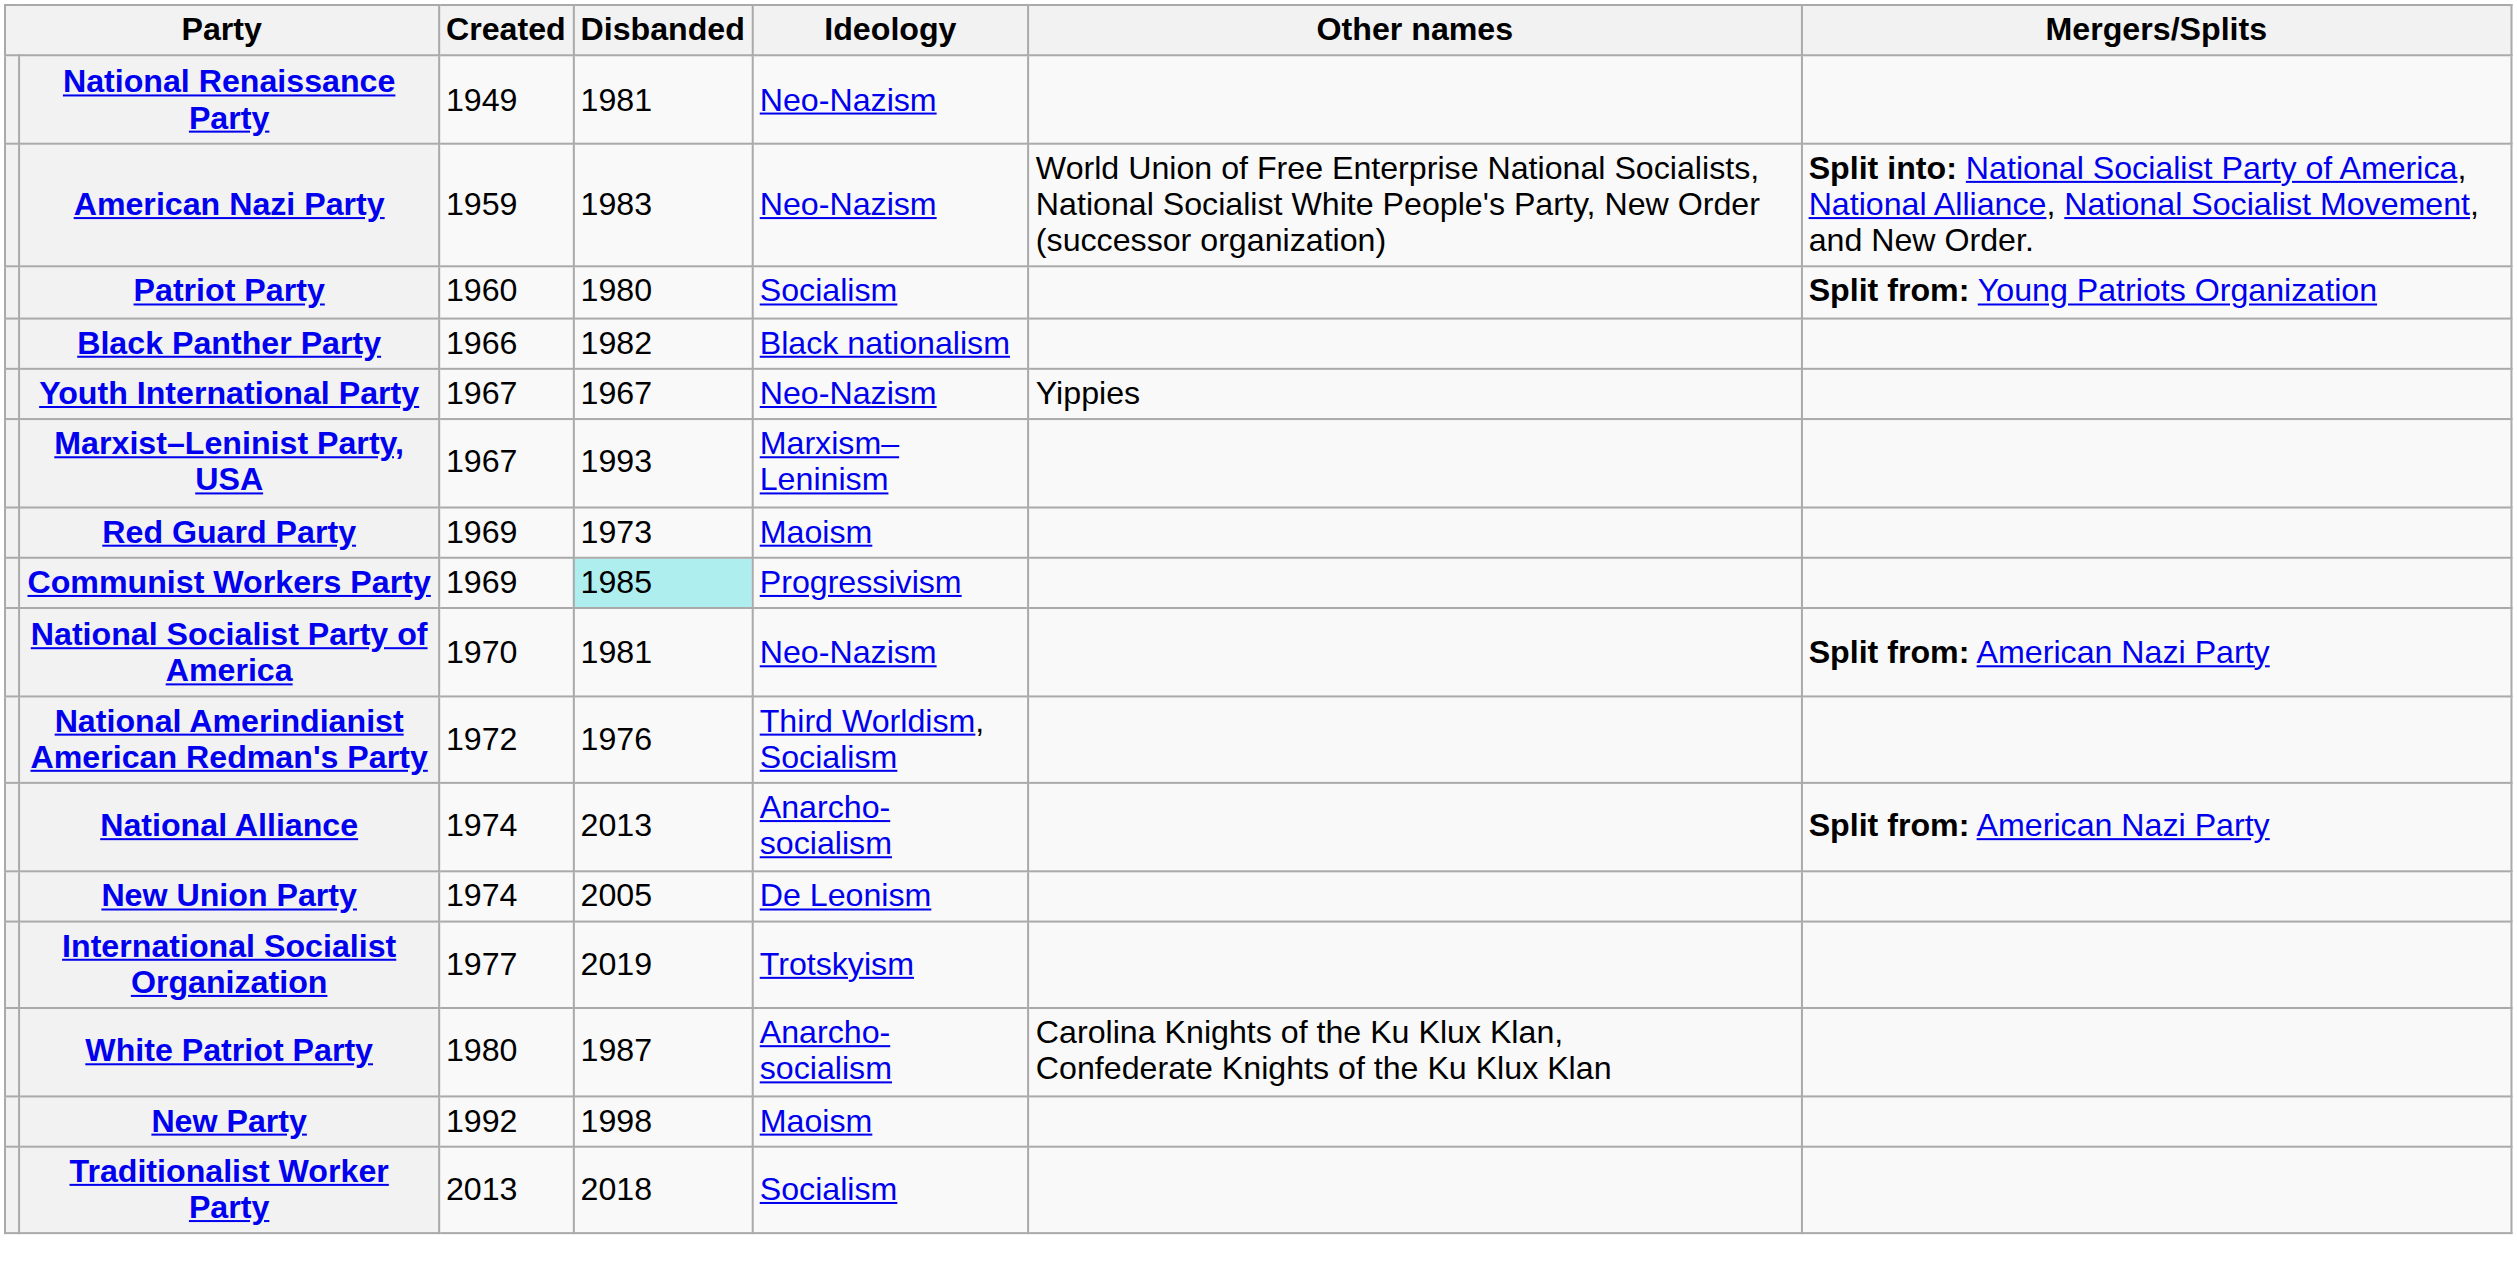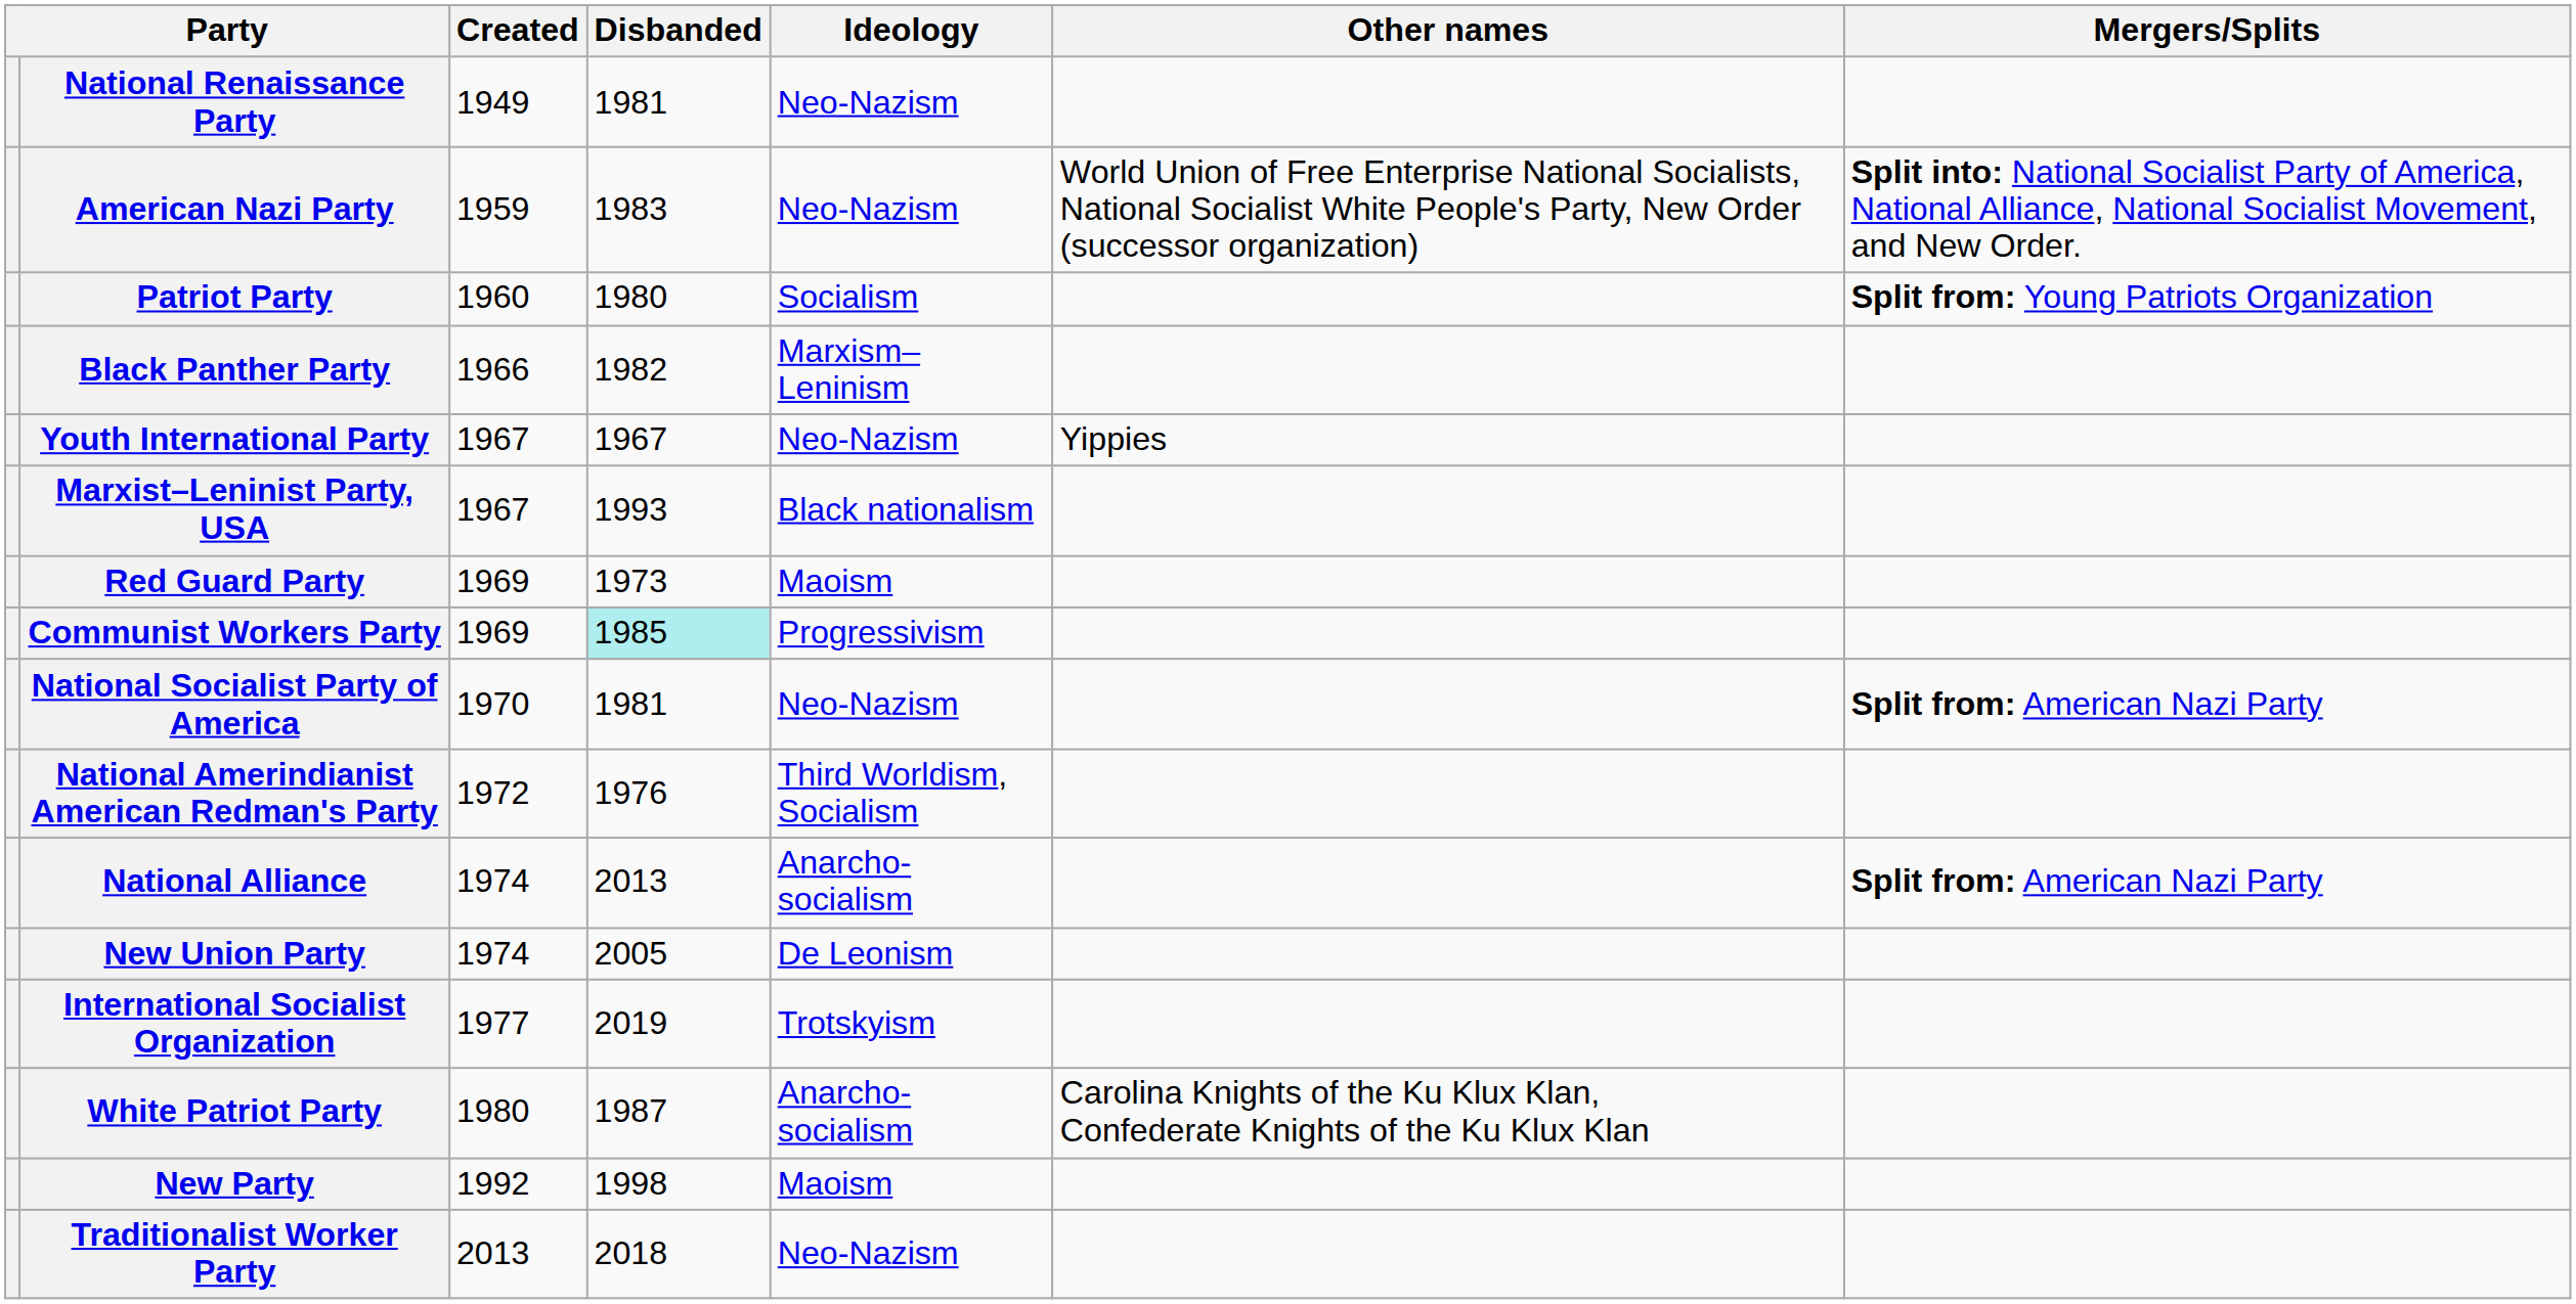Black Panther Party | Ideology: Black nationalism -> Marxism–Leninism
Marxist–Leninist Party, USA | Ideology: Marxism–Leninism -> Black nationalism
Traditionalist Worker Party | Ideology: Socialism -> Neo-Nazism
